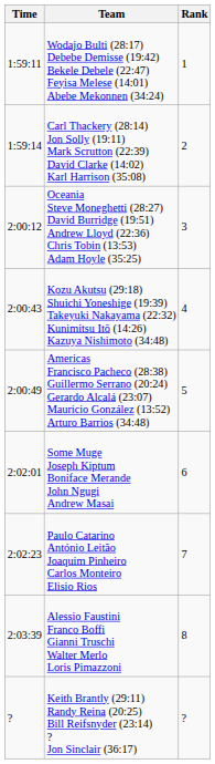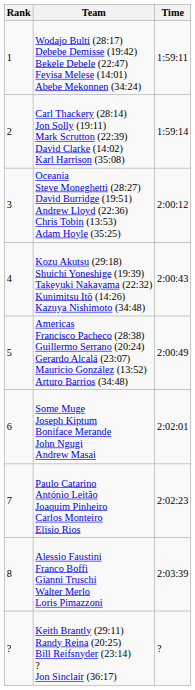columns swapped: Rank <-> Time
